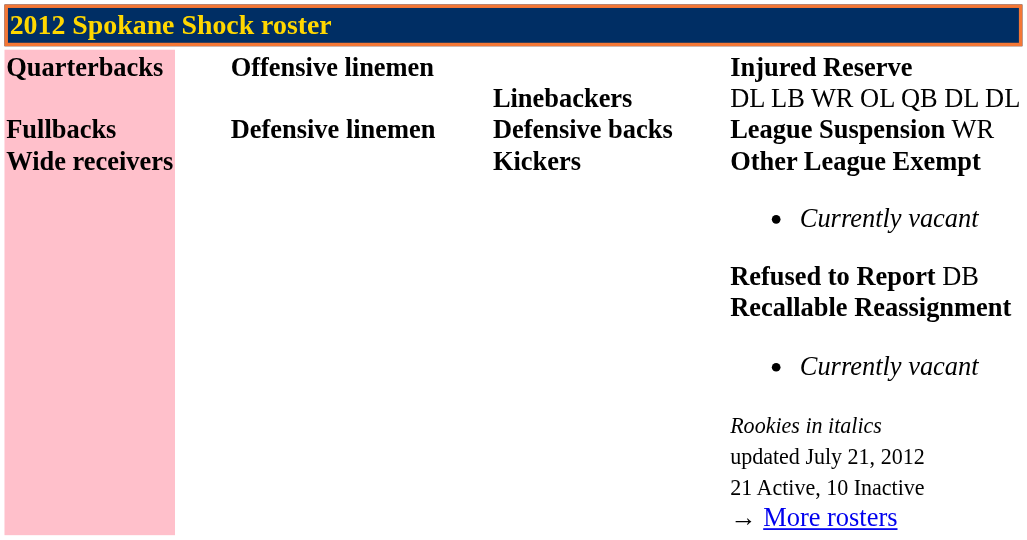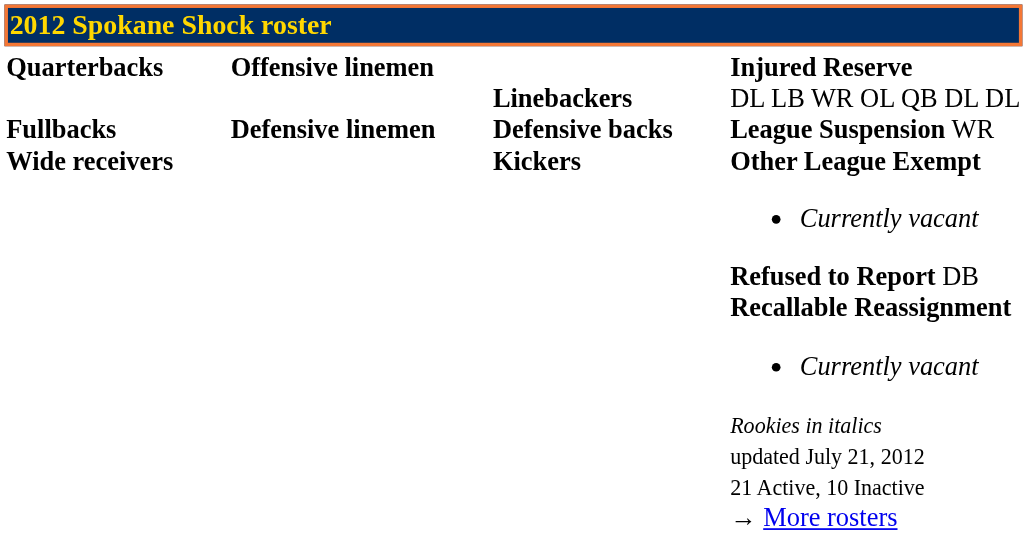Quarterbacks Fullbacks Wide receivers | column 1: pink background -> no background
